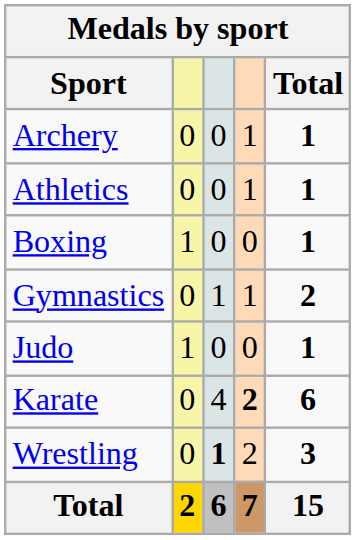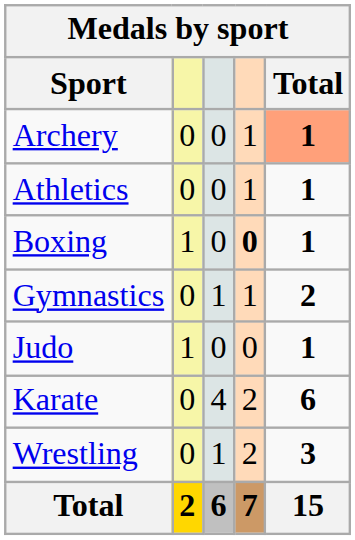Archery | Total: no background -> lightsalmon background
Boxing | column 4: normal -> bold
Karate | column 4: bold -> normal
Wrestling | column 3: bold -> normal
